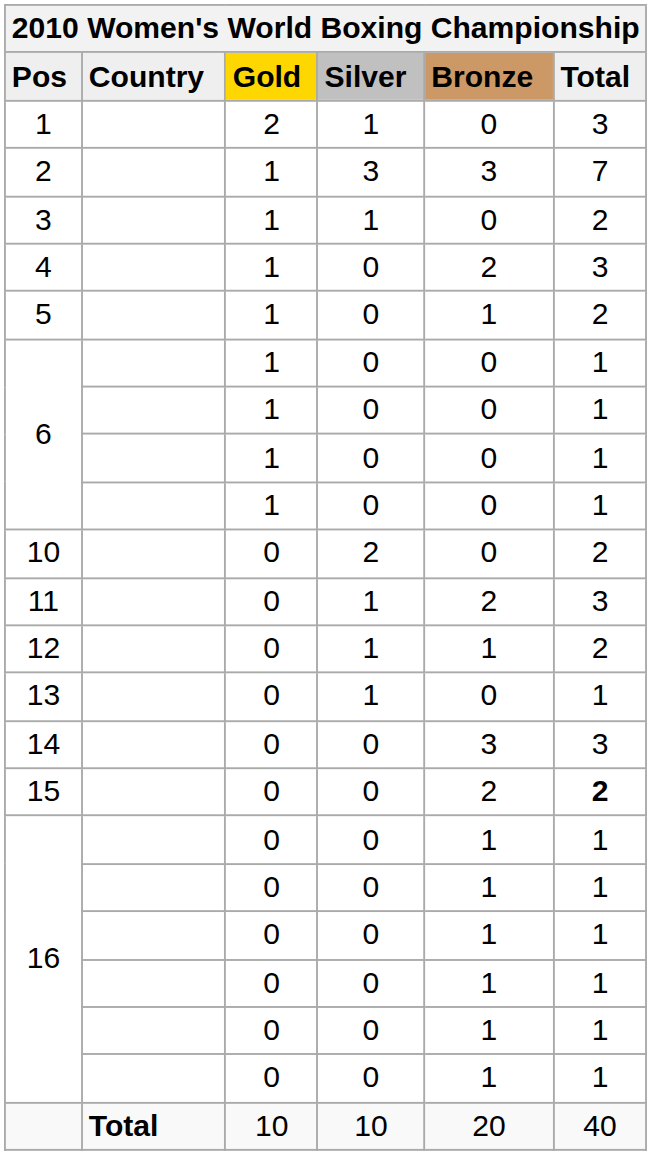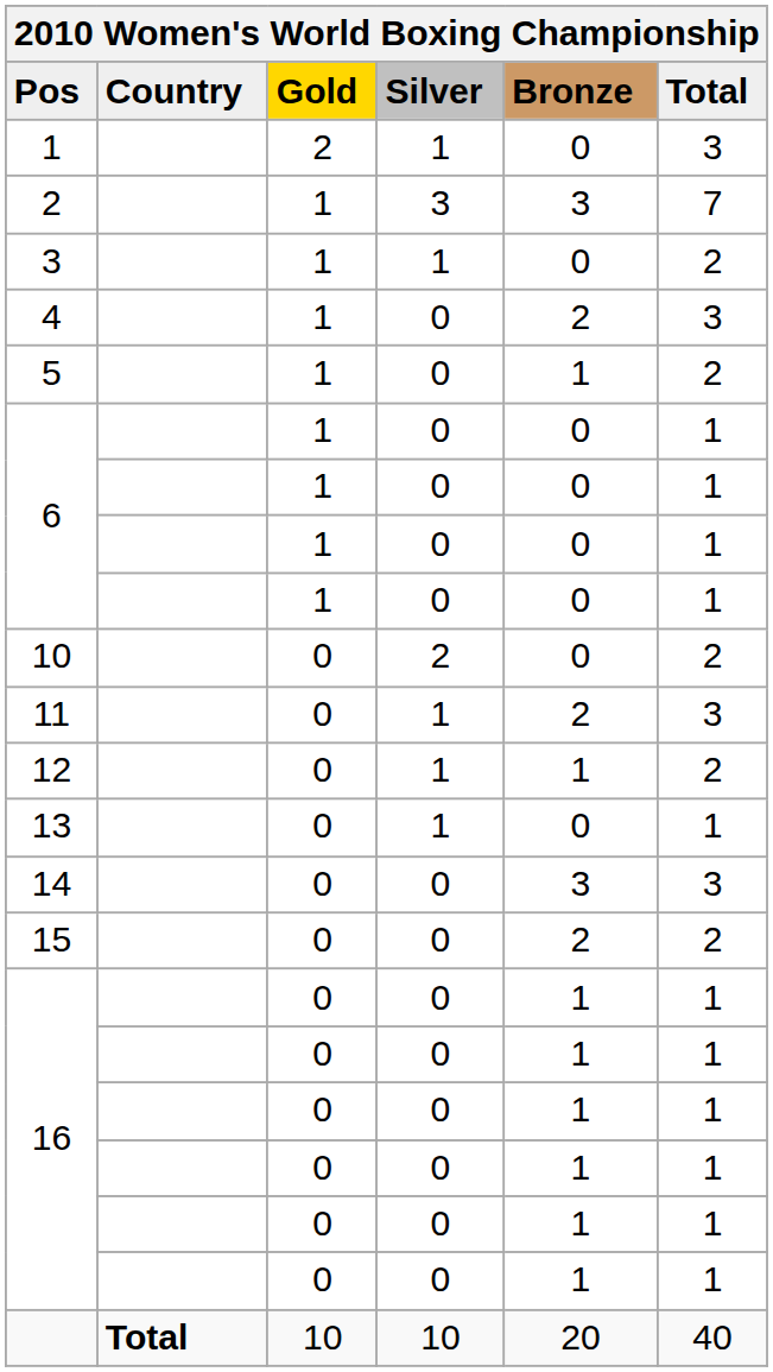15 | Total: bold -> normal
